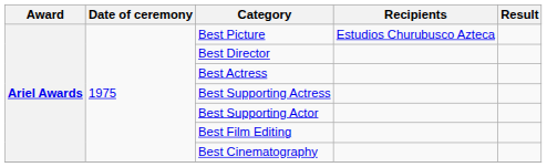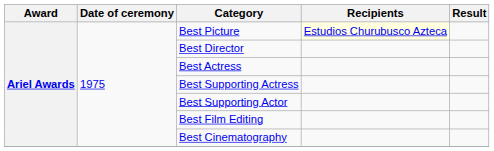Best Picture | Recipients: no background -> lightyellow background
